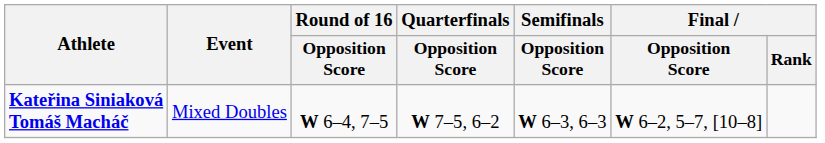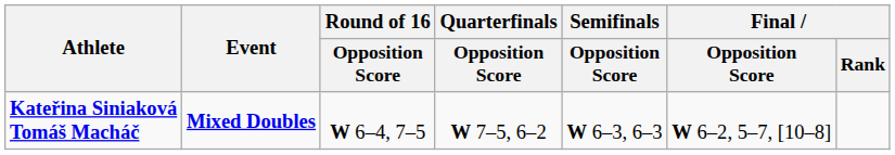Kateřina Siniaková Tomáš Macháč | Event: normal -> bold
